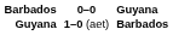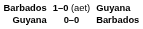row 1 | column 2: 0–0 -> 1–0 (aet)
row 2 | column 2: 1–0 (aet) -> 0–0
